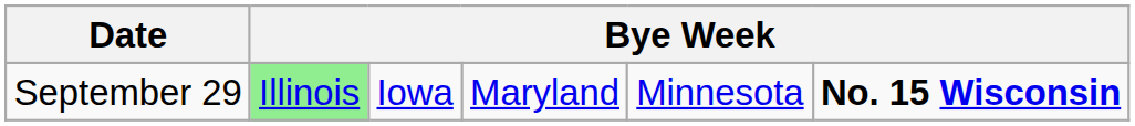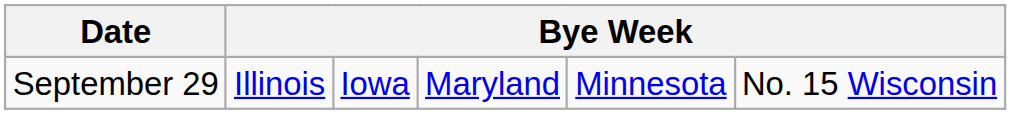September 29 | column 2: lightgreen background -> no background
September 29 | column 6: bold -> normal
